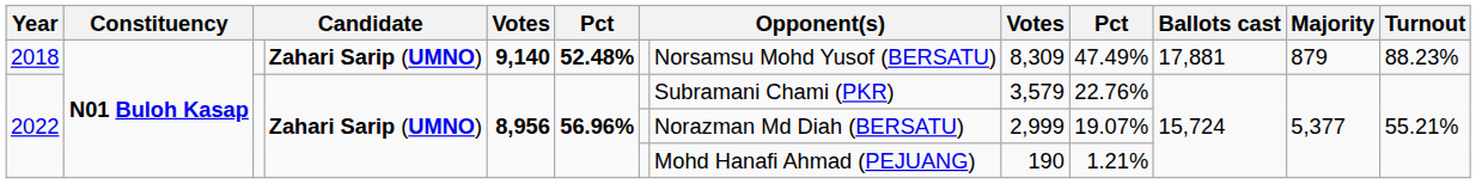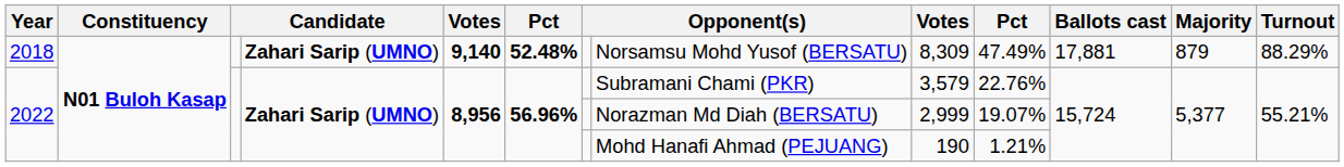2018 | Turnout: 88.23% -> 88.29%
